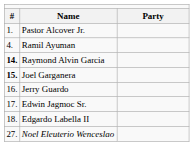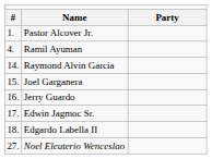Raymond Alvin Garcia | column 1: bold -> normal
Joel Garganera | column 1: bold -> normal
